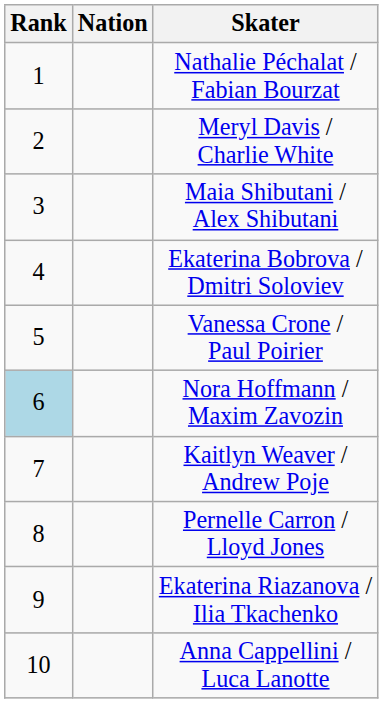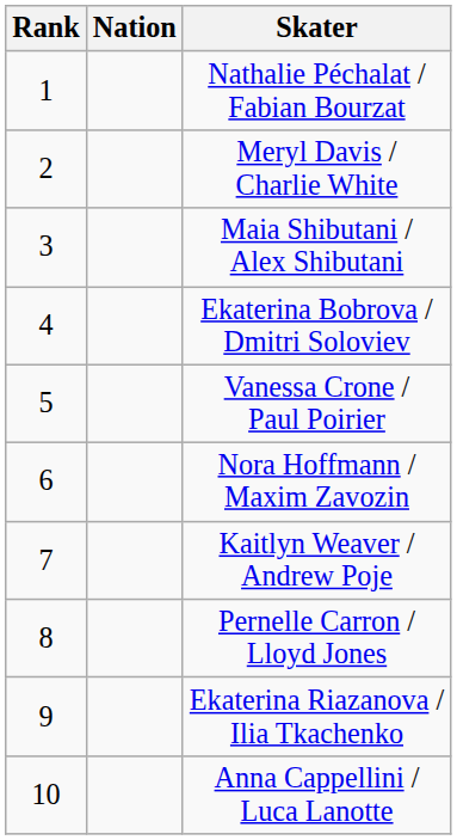Nora Hoffmann / Maxim Zavozin | Rank: lightblue background -> no background
